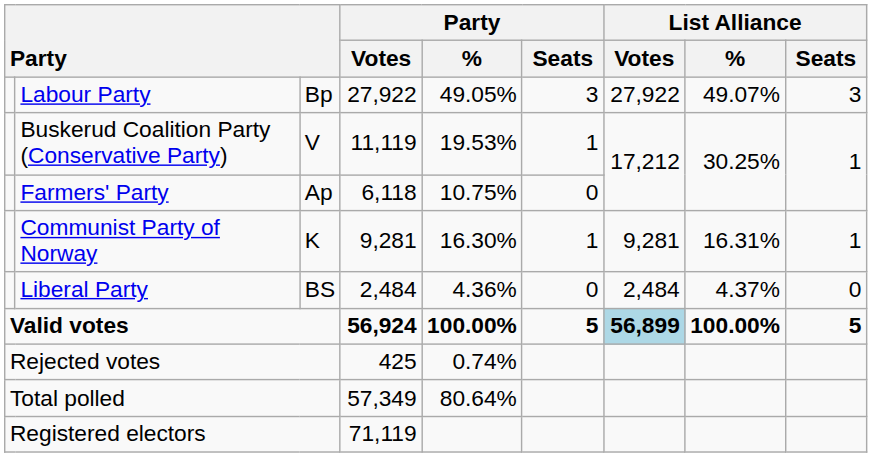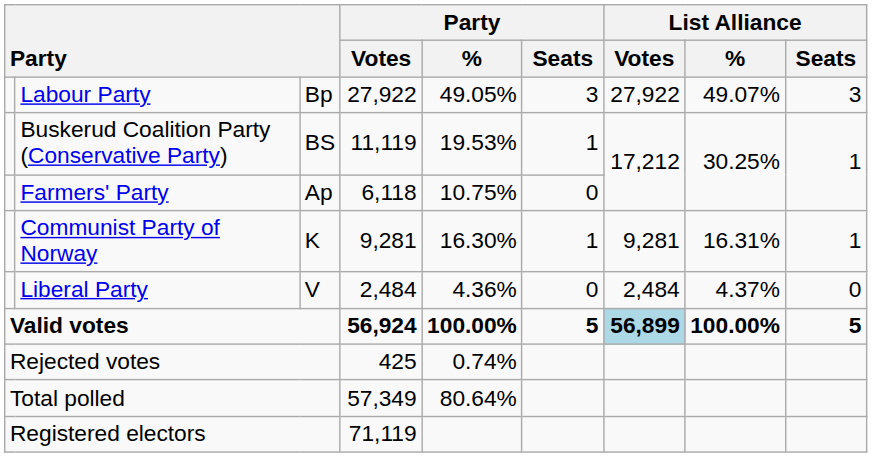Buskerud Coalition Party (Conservative Party) | column 3: V -> BS
Liberal Party | column 3: BS -> V
